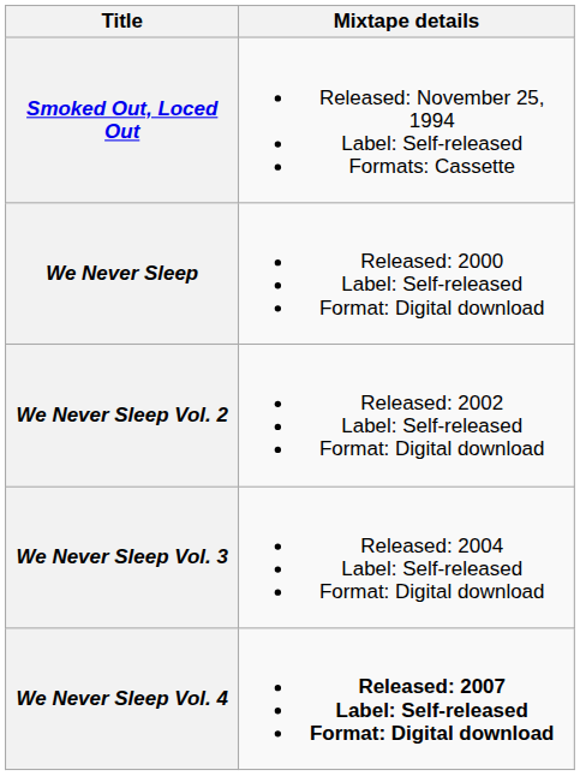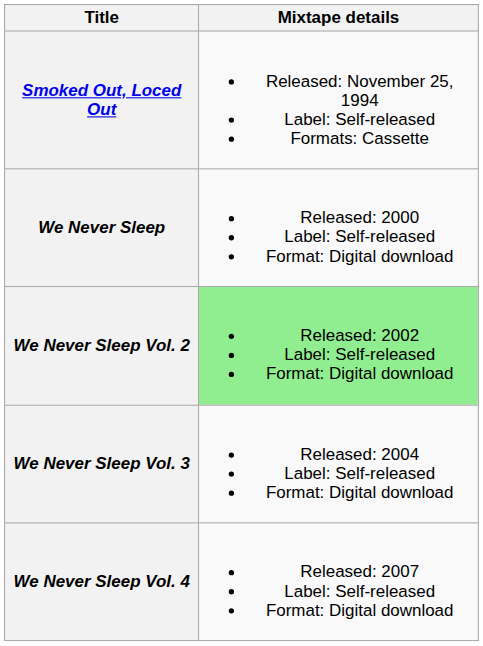We Never Sleep Vol. 2 | Mixtape details: no background -> lightgreen background
We Never Sleep Vol. 4 | Mixtape details: bold -> normal
